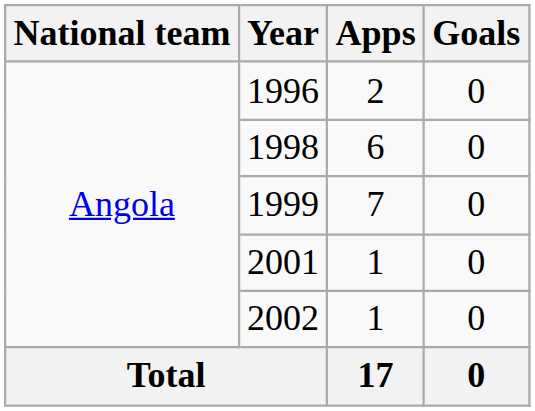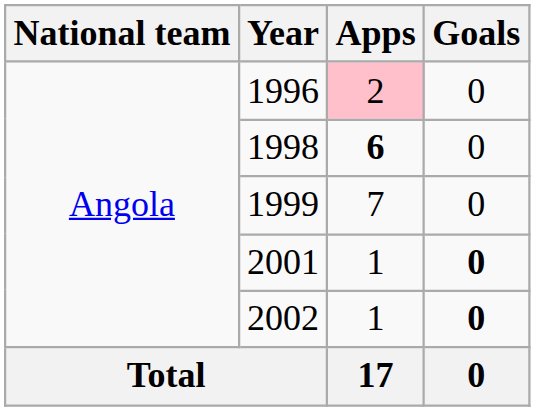1996 | Apps: no background -> pink background
1998 | Apps: normal -> bold
2001 | Goals: normal -> bold
2002 | Goals: normal -> bold
